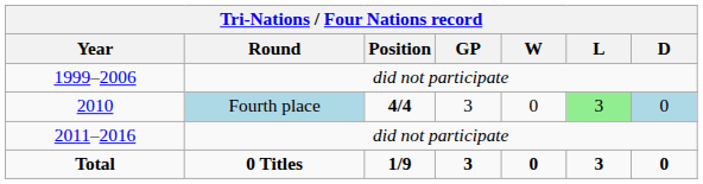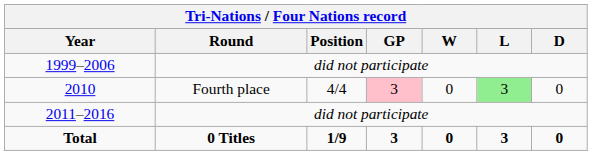2010 | Round: lightblue background -> no background
2010 | Position: bold -> normal
2010 | GP: no background -> pink background
2010 | D: lightblue background -> no background
